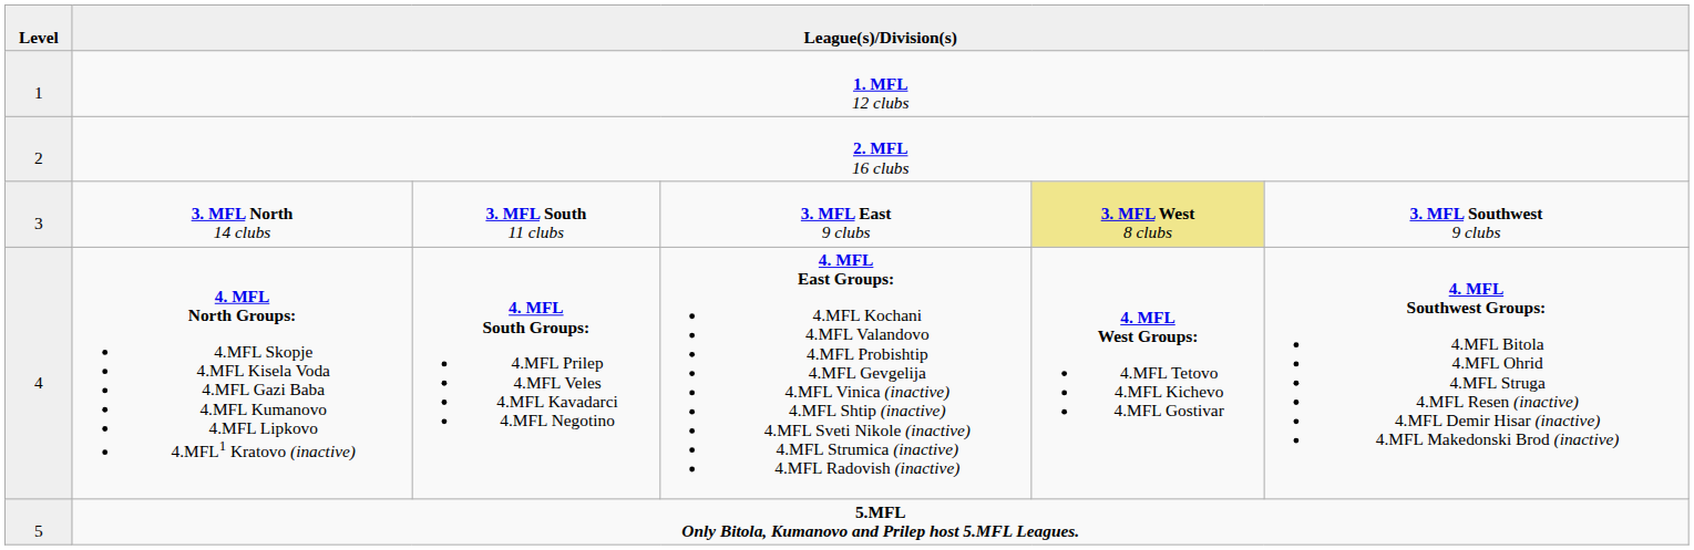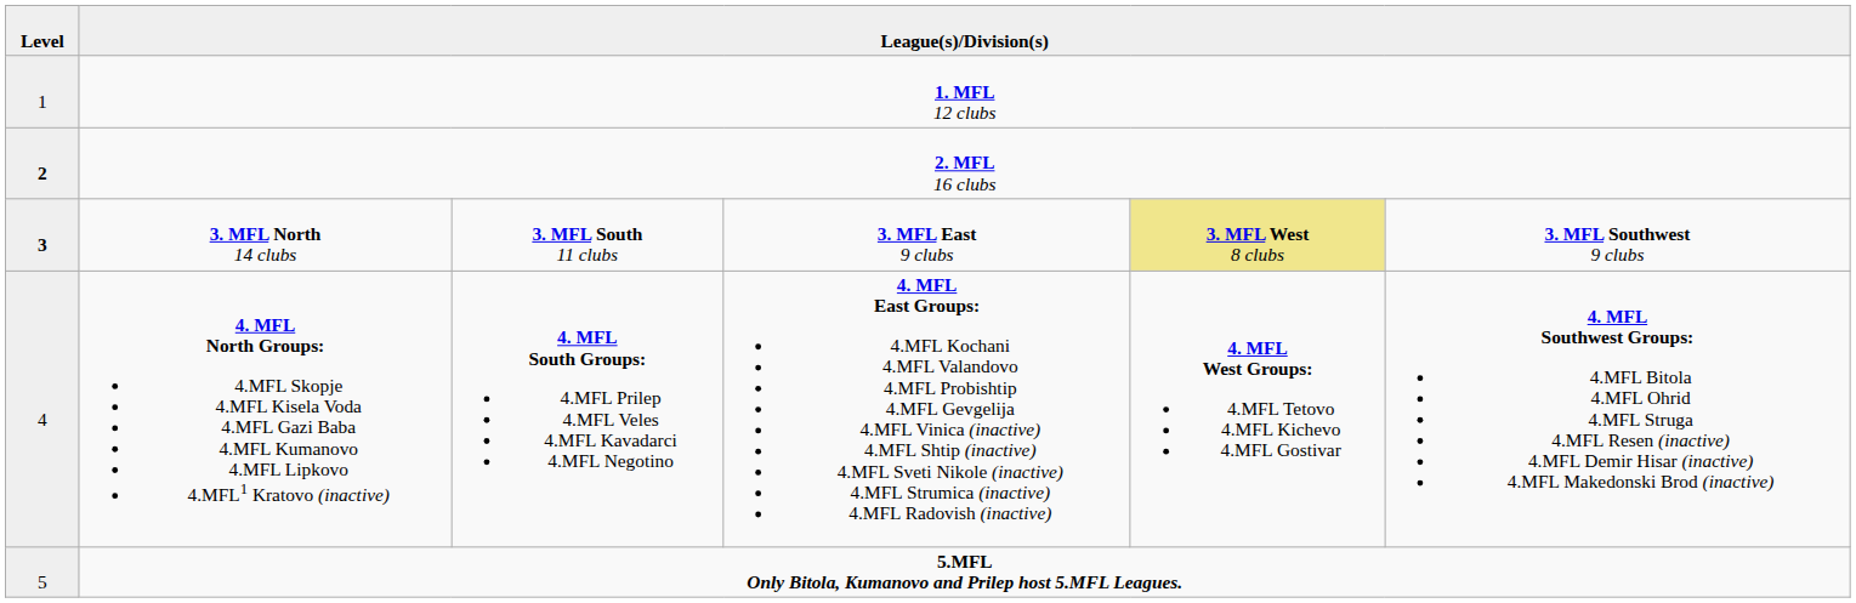2. MFL 16 clubs | column 1: normal -> bold
3. MFL North 14 clubs | column 1: normal -> bold
